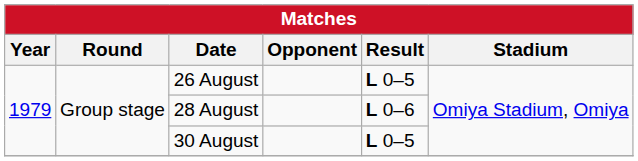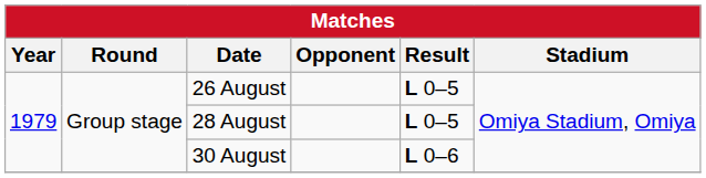28 August | Result: L 0–6 -> L 0–5
30 August | Result: L 0–5 -> L 0–6
